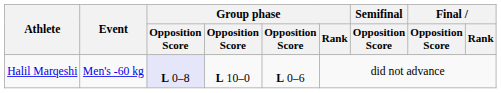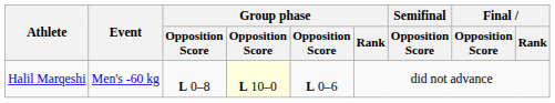Halil Marqeshi | column 3: lavender background -> no background
Halil Marqeshi | column 4: no background -> lightyellow background
